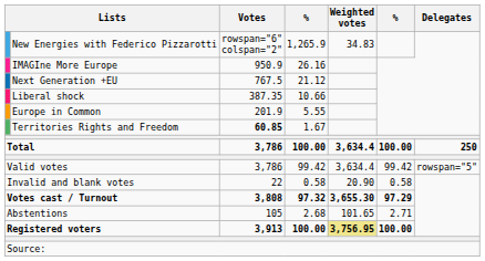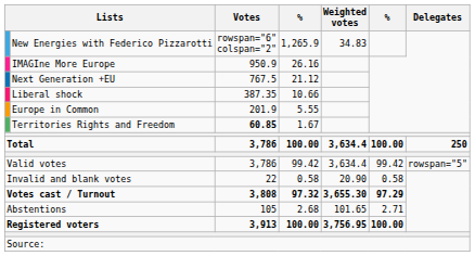Registered voters | Weighted votes: khaki background -> no background
